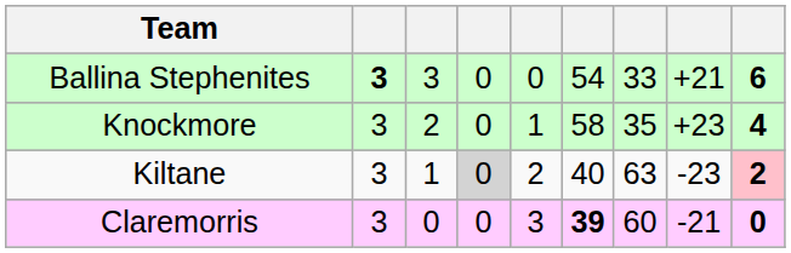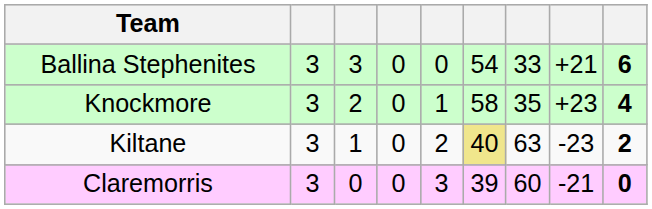Ballina Stephenites | column 2: bold -> normal
Kiltane | column 4: lightgrey background -> no background
Kiltane | column 6: no background -> khaki background
Kiltane | column 9: pink background -> no background
Claremorris | column 6: bold -> normal
